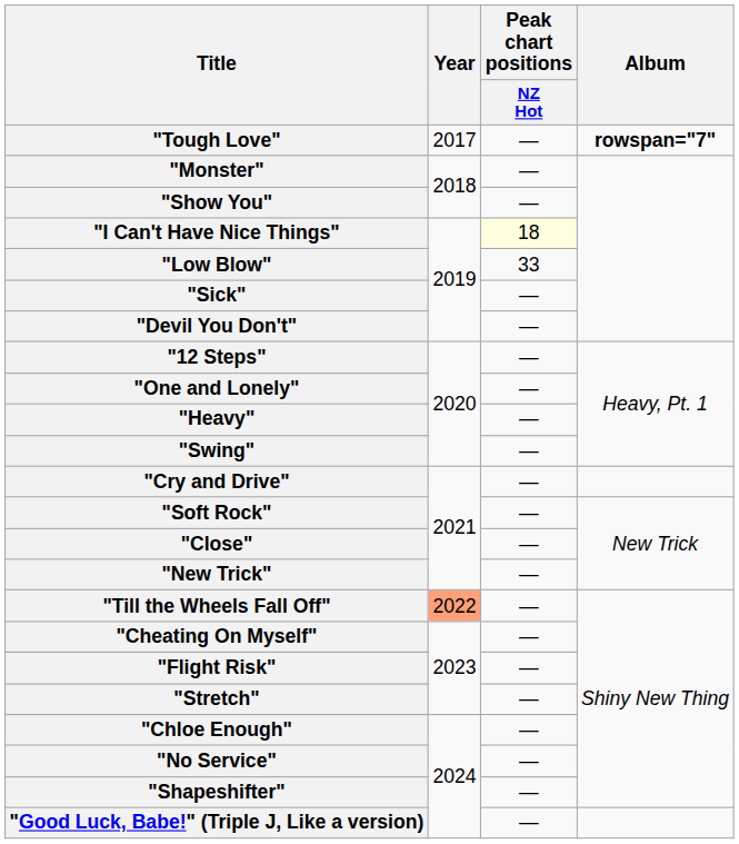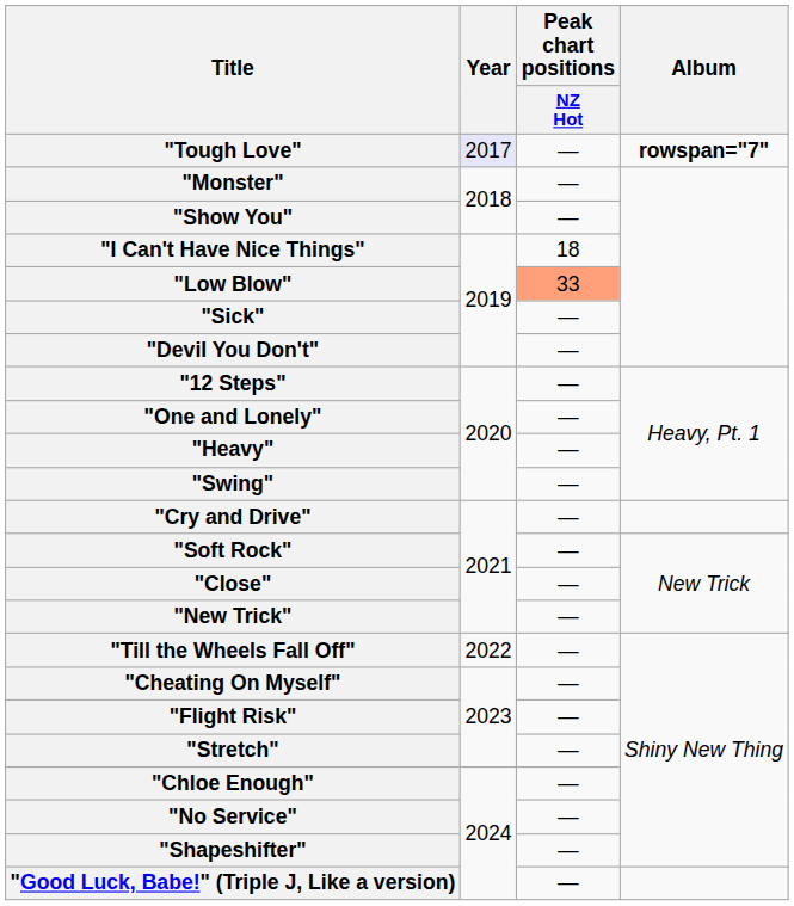"Tough Love" | Year: no background -> lavender background
"I Can't Have Nice Things" | Peak chart positions / NZ Hot: lightyellow background -> no background
"Low Blow" | Peak chart positions / NZ Hot: no background -> lightsalmon background
"Till the Wheels Fall Off" | Year: lightsalmon background -> no background
